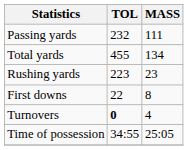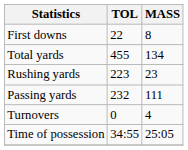rows swapped: First downs <-> Passing yards
Turnovers | TOL: bold -> normal
